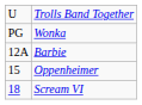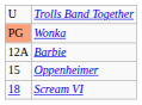Wonka | column 1: no background -> lightsalmon background
